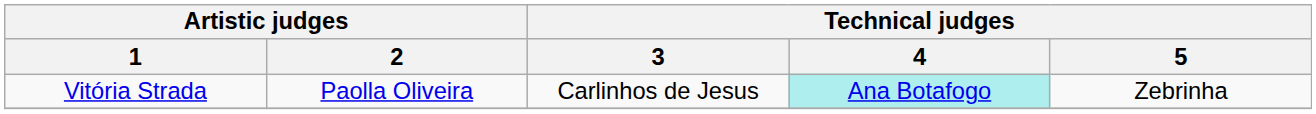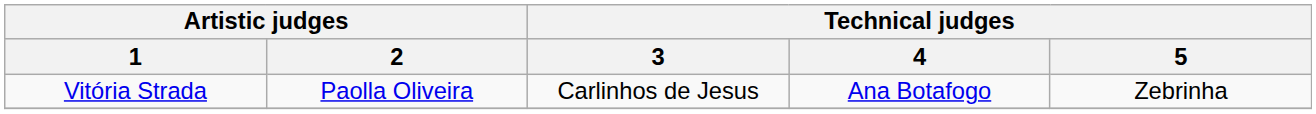Vitória Strada | Technical judges / 4: paleturquoise background -> no background
